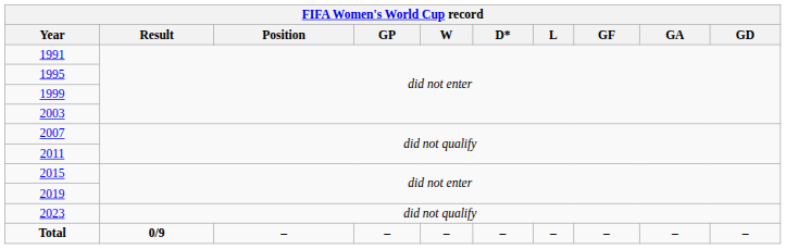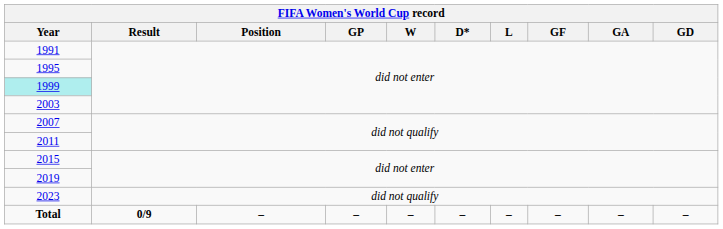1999 | Year: no background -> paleturquoise background
